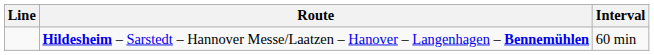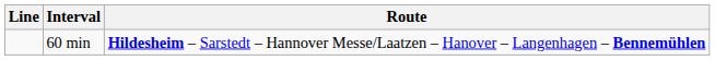columns swapped: Route <-> Interval
